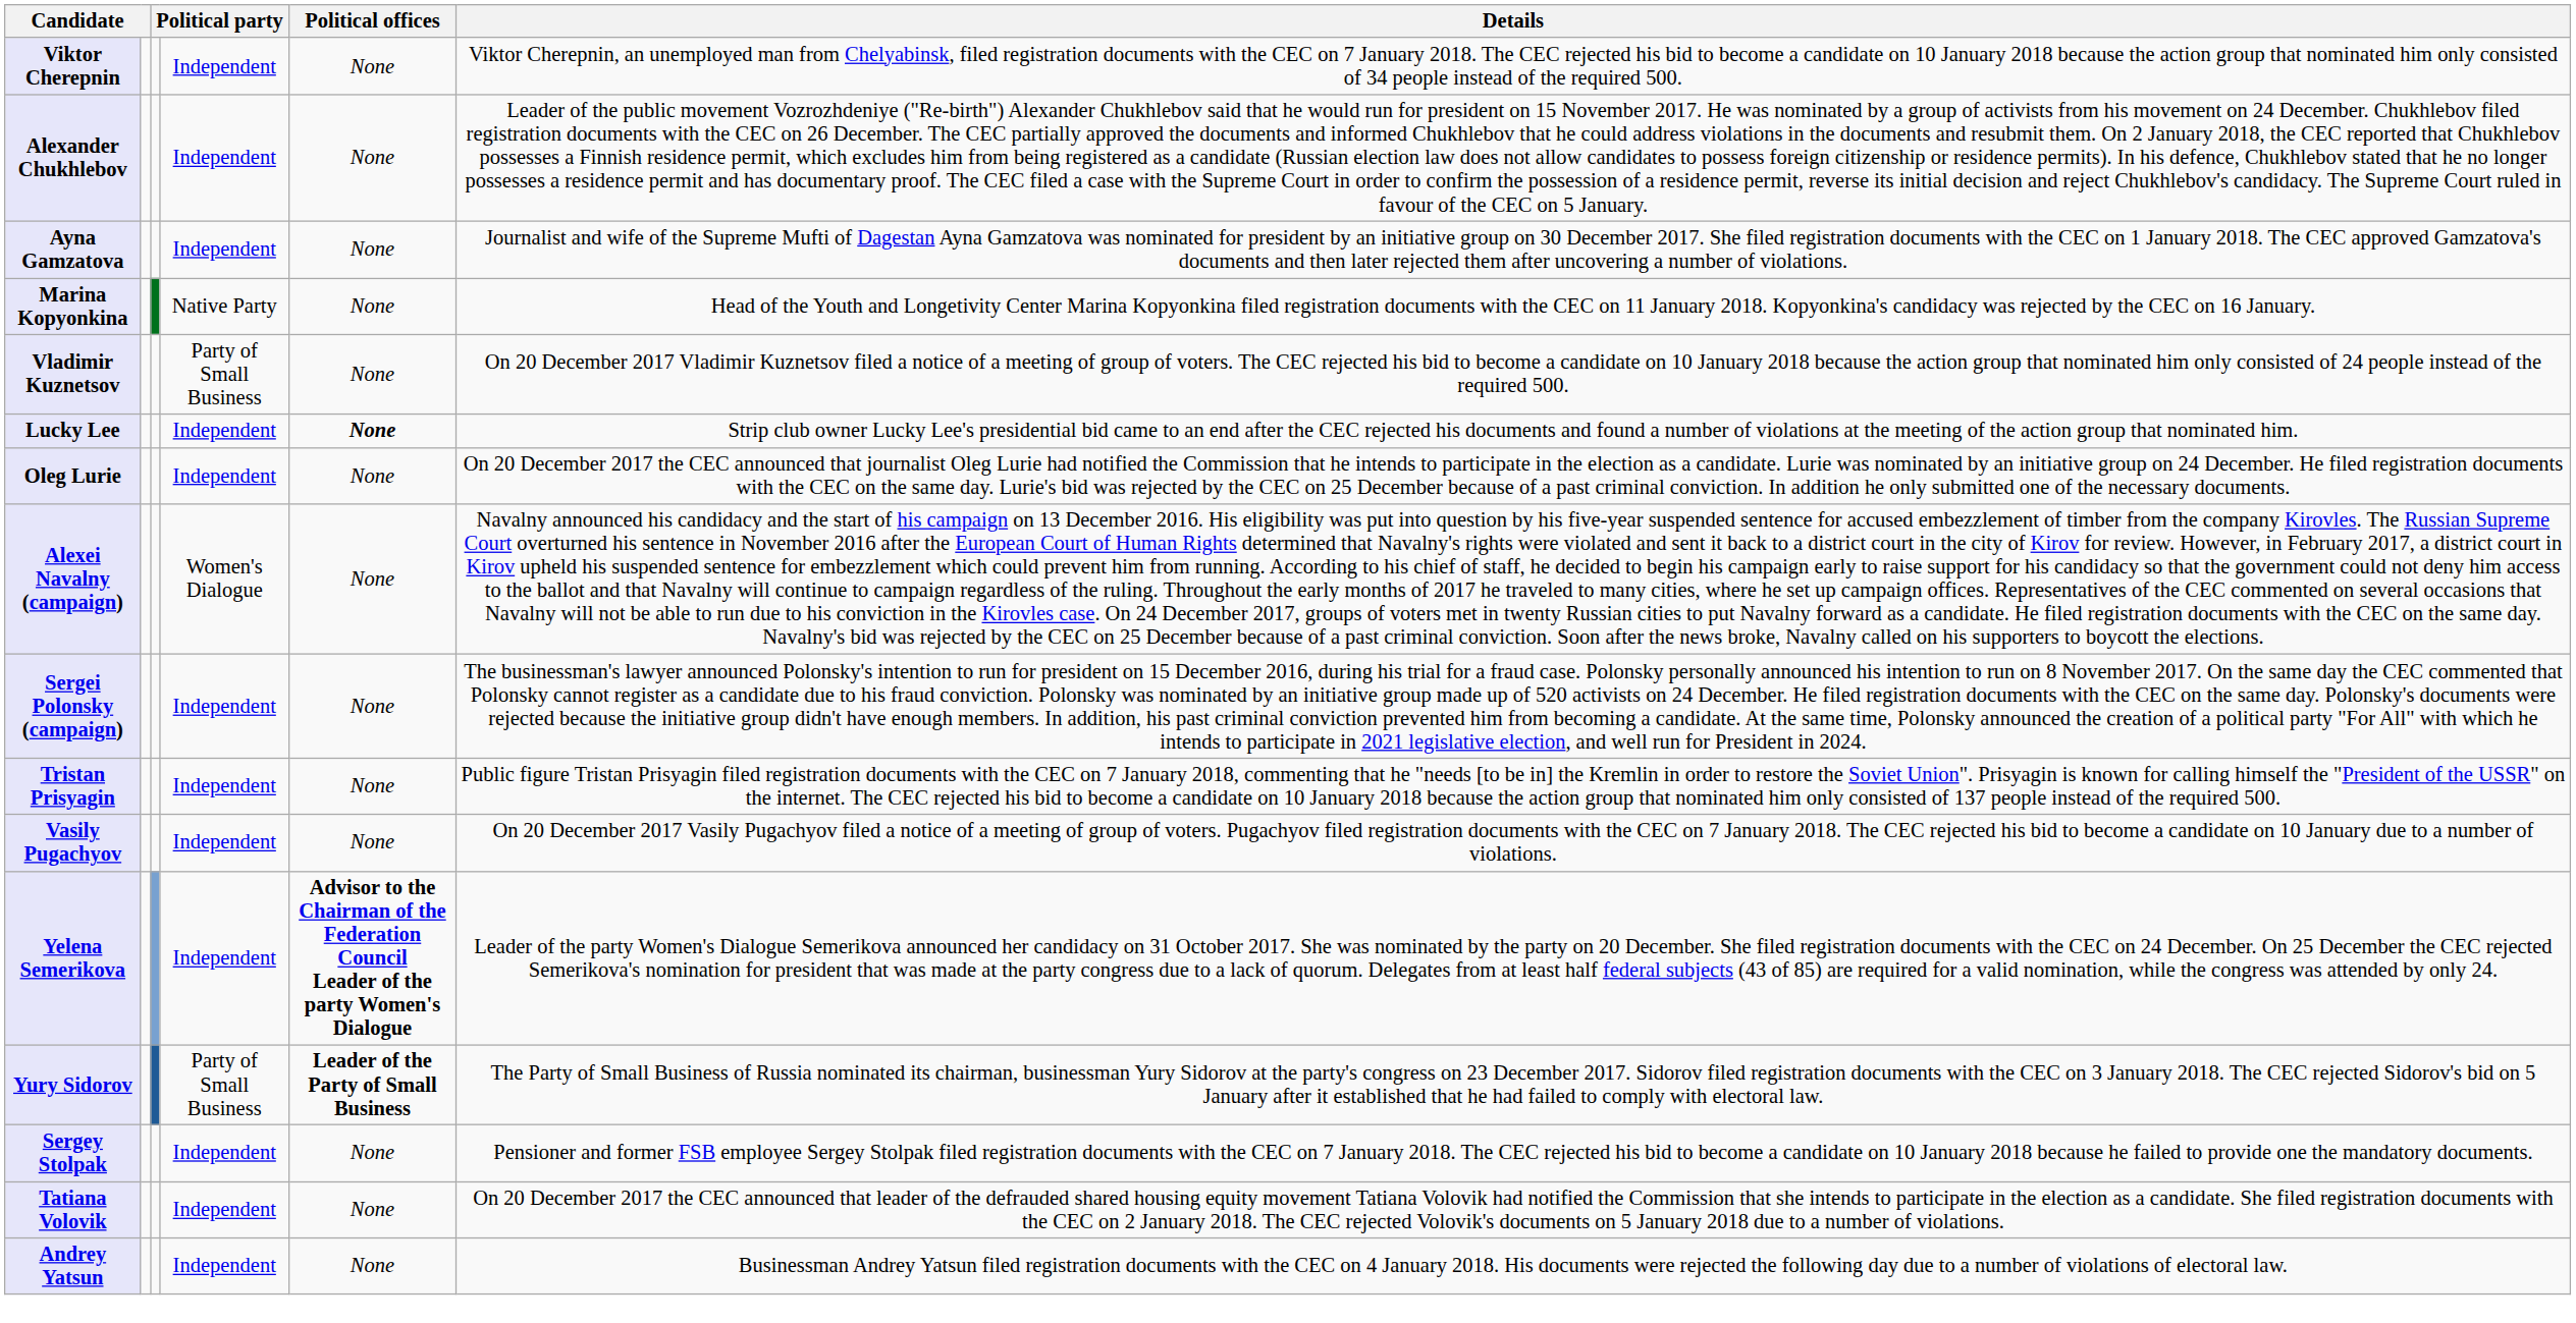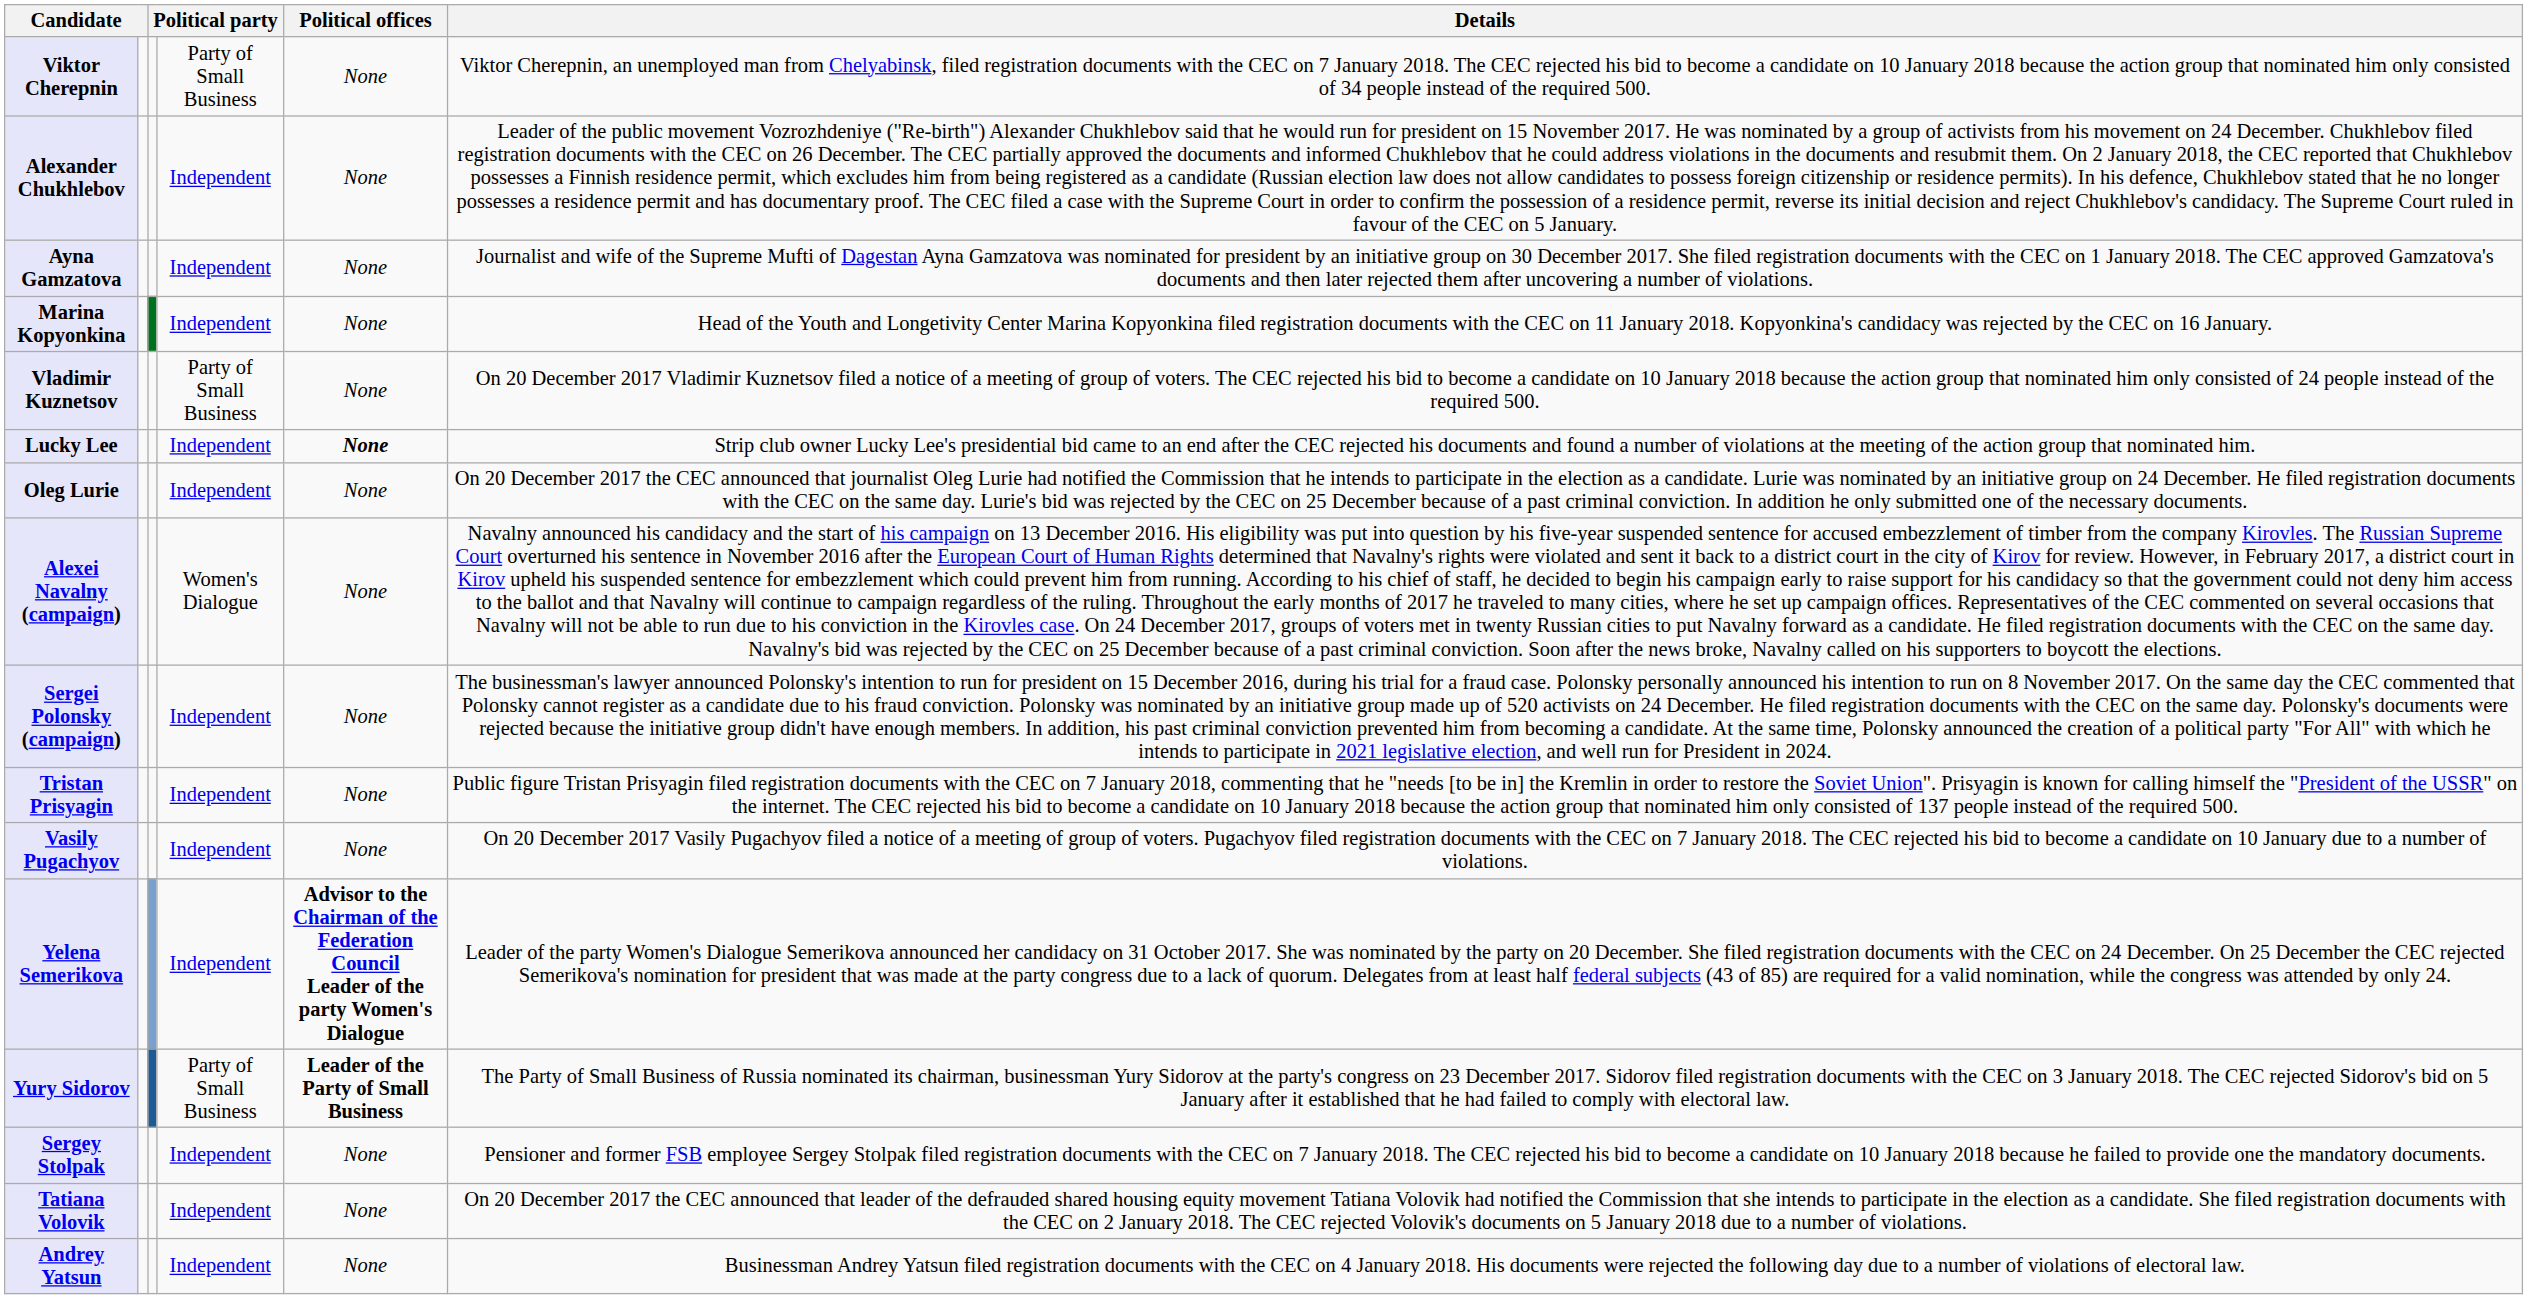Viktor Cherepnin | column 4: Independent -> Party of Small Business
Marina Kopyonkina | column 4: Native Party -> Independent
